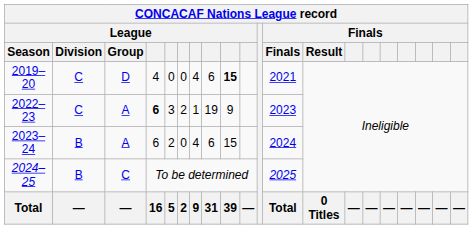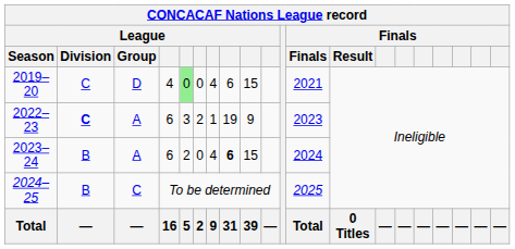2019–20 | column 5: no background -> lightgreen background
2019–20 | column 9: bold -> normal
2022–23 | League / Division: normal -> bold
2022–23 | column 4: bold -> normal
2023–24 | column 8: normal -> bold
